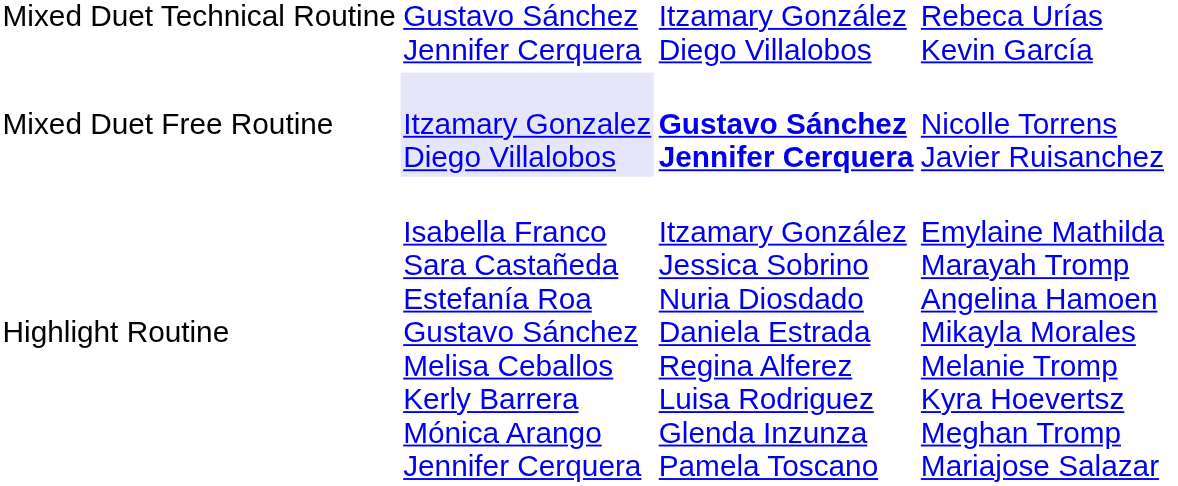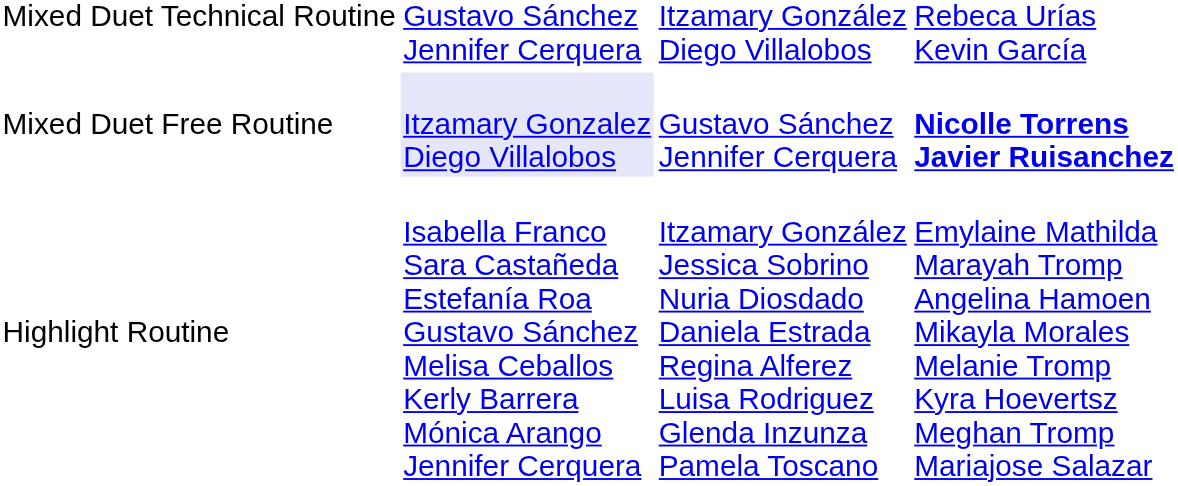Mixed Duet Free Routine | column 3: bold -> normal
Mixed Duet Free Routine | column 4: normal -> bold
